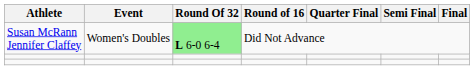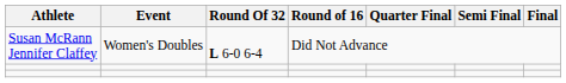Susan McRann Jennifer Claffey | Round Of 32: lightgreen background -> no background
